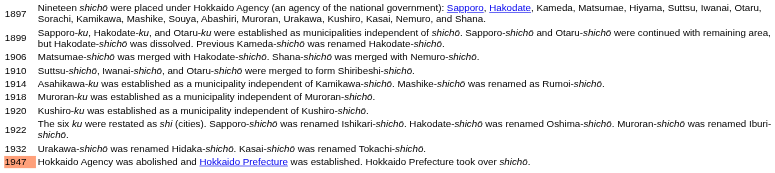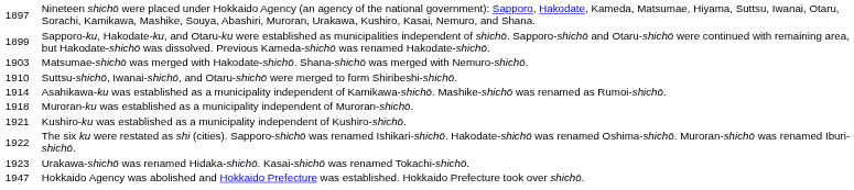row 3 | column 1: 1906 -> 1903
row 7 | column 1: 1920 -> 1921
row 9 | column 1: 1932 -> 1923
row 10 | column 1: lightsalmon background -> no background
